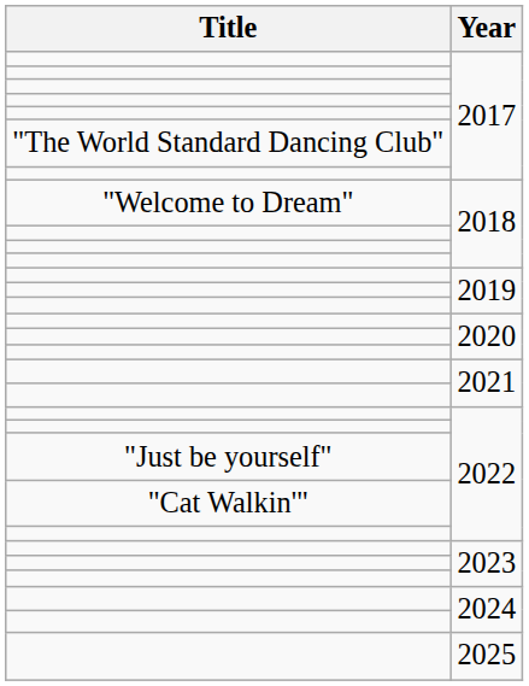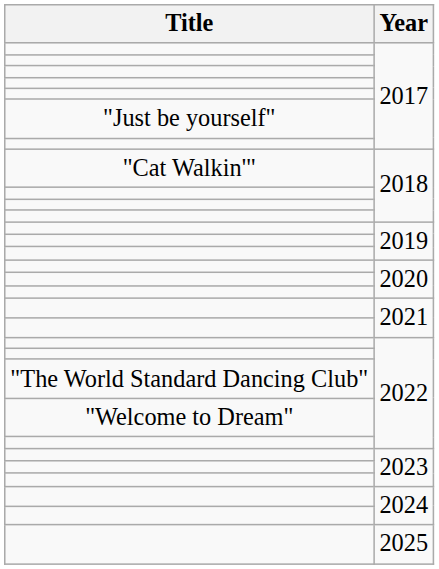row 7 | Title: "The World Standard Dancing Club" -> "Just be yourself"
row 9 | Title: "Welcome to Dream" -> "Cat Walkin'"
row 23 | Title: "Just be yourself" -> "The World Standard Dancing Club"
row 24 | Title: "Cat Walkin'" -> "Welcome to Dream"
